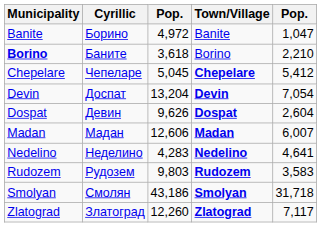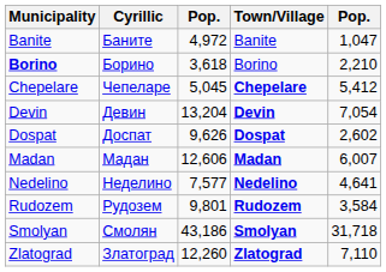row 2 | Cyrillic: Борино -> Баните
row 3 | Cyrillic: Баните -> Борино
row 5 | Cyrillic: Доспат -> Девин
row 6 | Cyrillic: Девин -> Доспат
row 6 | column 5: 2,604 -> 2,602
row 8 | column 3: 4,283 -> 7,577
row 9 | column 3: 9,803 -> 9,801
row 9 | column 5: 3,583 -> 3,584
row 11 | column 5: 7,117 -> 7,110
